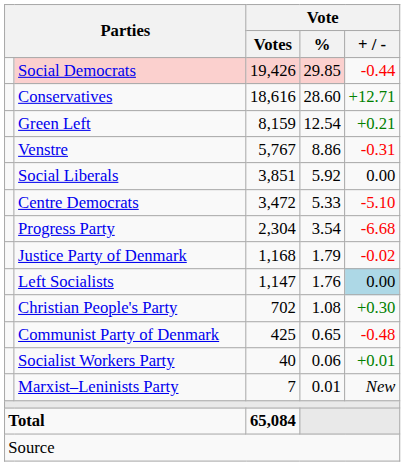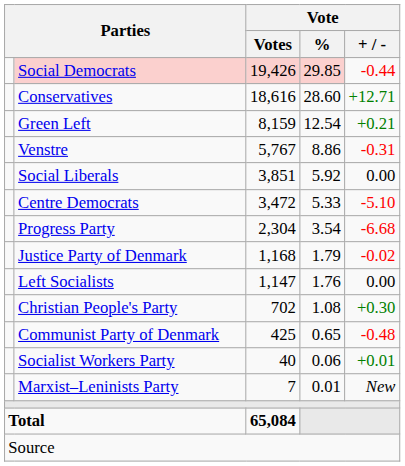Left Socialists | Vote / + / -: lightblue background -> no background
